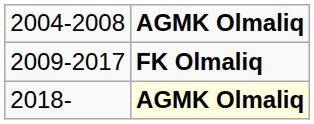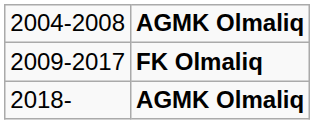row 3 | column 2: lightyellow background -> no background
